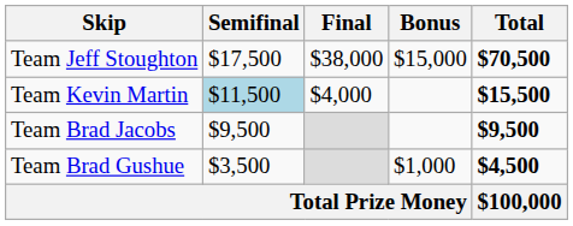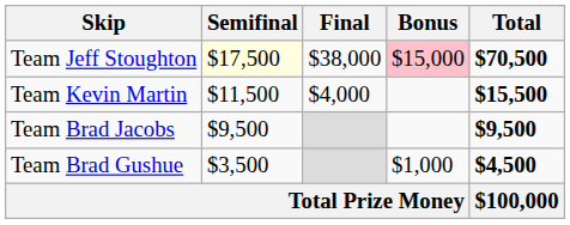Team Jeff Stoughton | Semifinal: no background -> lightyellow background
Team Jeff Stoughton | Bonus: no background -> pink background
Team Kevin Martin | Semifinal: lightblue background -> no background
